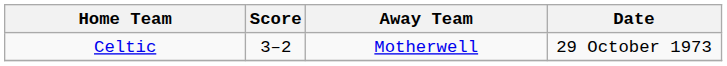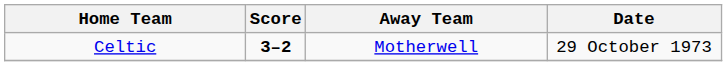Celtic | Score: normal -> bold
